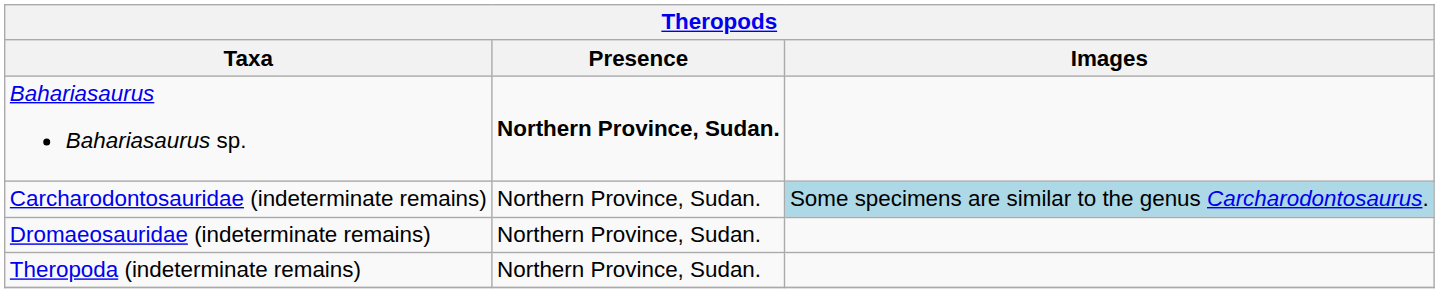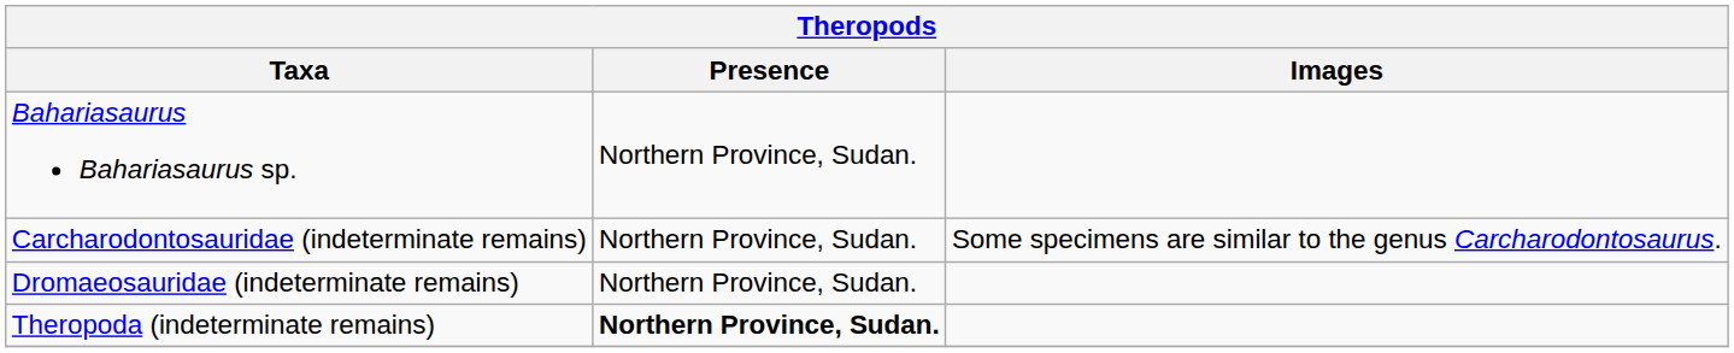Bahariasaurus Bahariasaurus sp. | Presence: bold -> normal
Carcharodontosauridae (indeterminate remains) | Images: lightblue background -> no background
Theropoda (indeterminate remains) | Presence: normal -> bold
